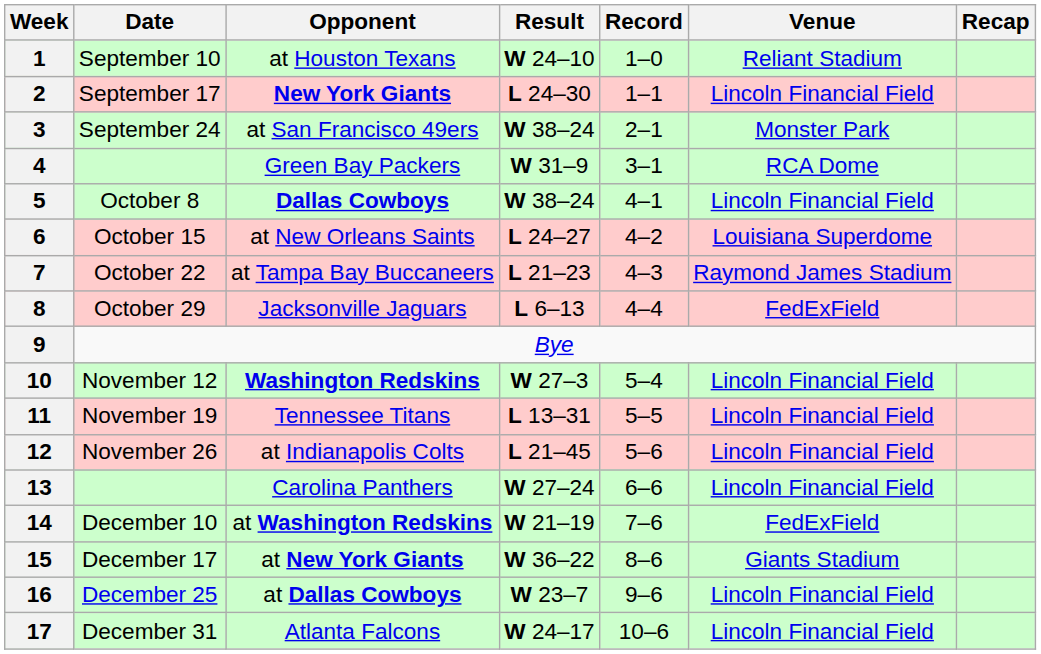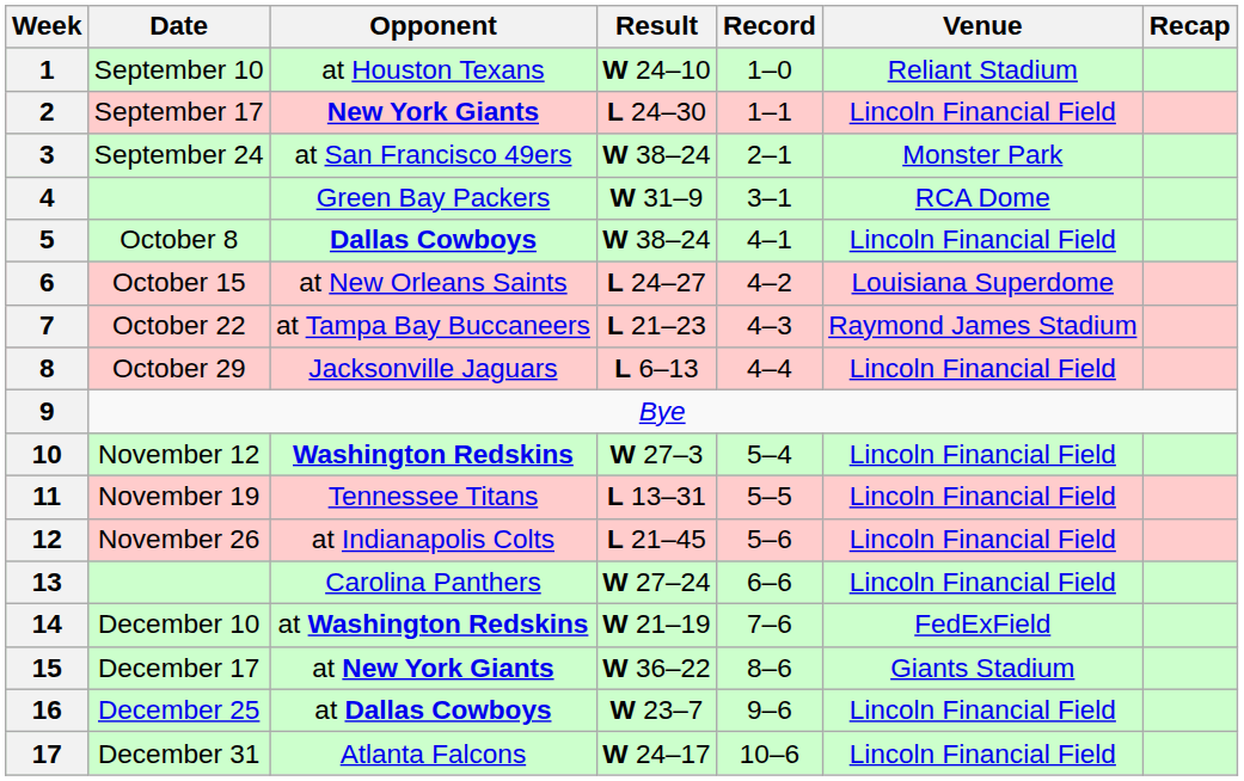8 | Venue: FedExField -> Lincoln Financial Field
